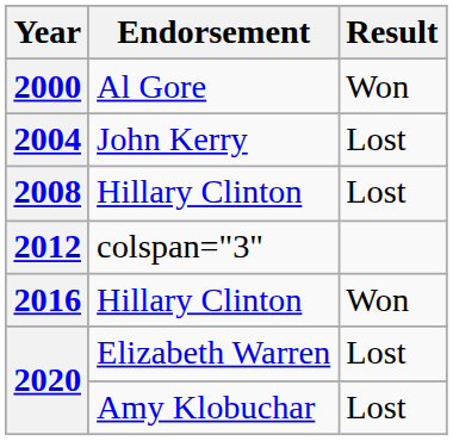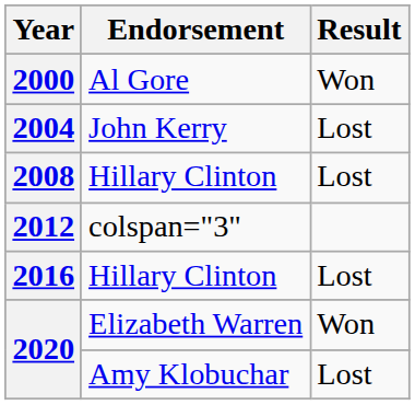2016 | Result: Won -> Lost
2020 / Elizabeth Warren | Result: Lost -> Won
